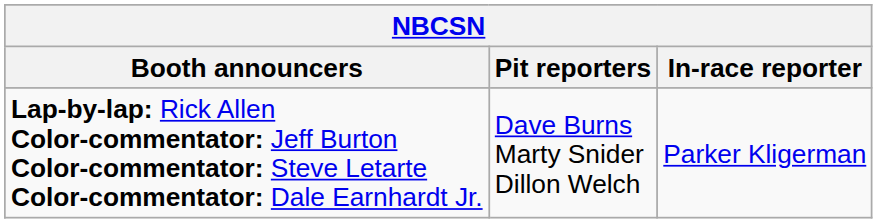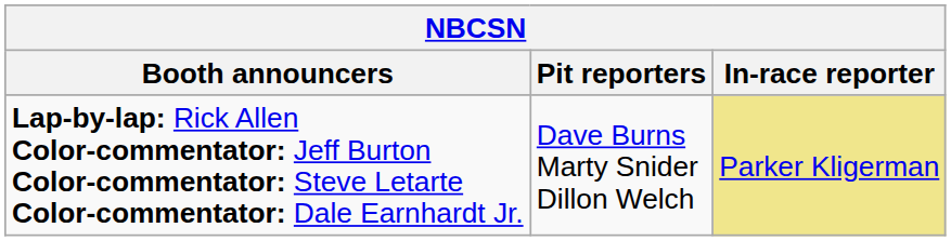row 3 | In-race reporter: no background -> khaki background
